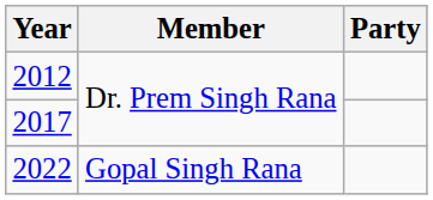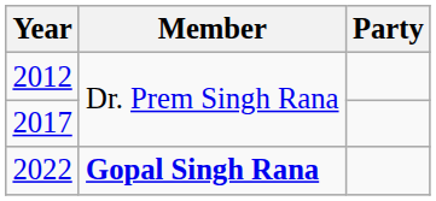2022 | Member: normal -> bold
